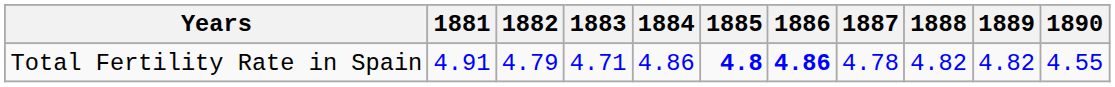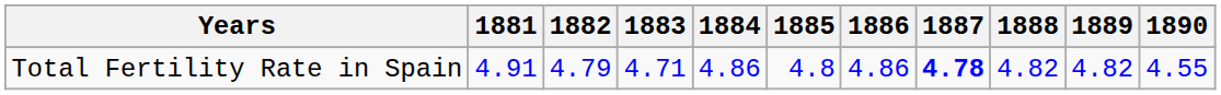row 2 | 1885: bold -> normal
row 2 | 1886: bold -> normal
row 2 | 1887: normal -> bold
